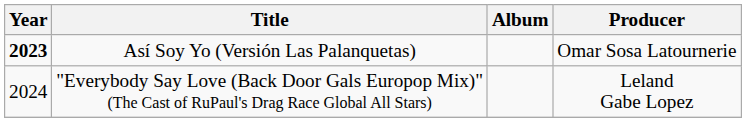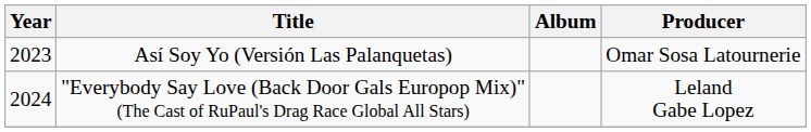Así Soy Yo (Versión Las Palanquetas) | Year: bold -> normal
